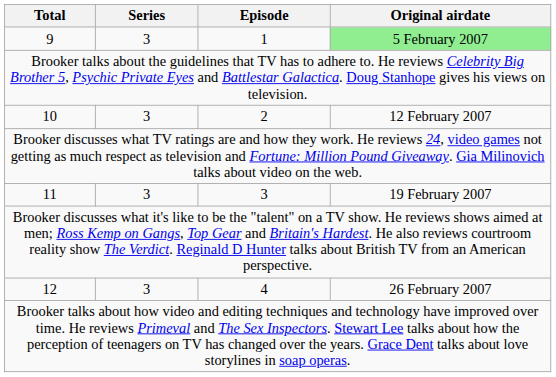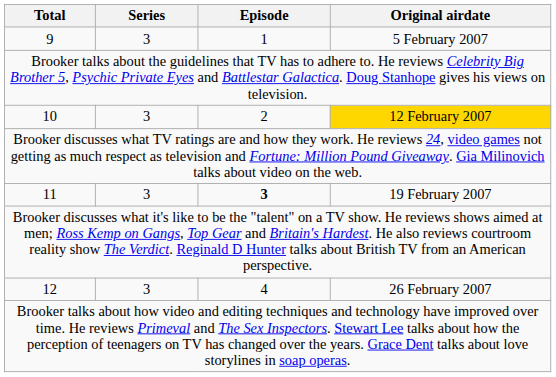9 | Original airdate: lightgreen background -> no background
10 | Original airdate: no background -> gold background
11 | Episode: normal -> bold
